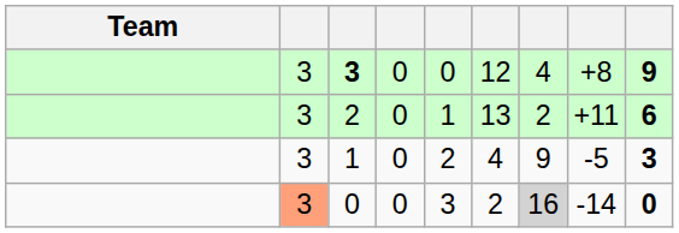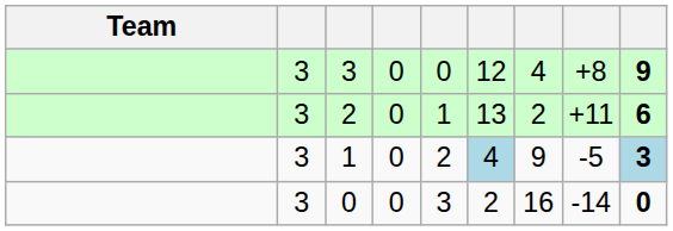row 2 | column 3: bold -> normal
row 4 | column 6: no background -> lightblue background
row 4 | column 9: no background -> lightblue background
row 5 | column 2: lightsalmon background -> no background
row 5 | column 7: lightgrey background -> no background
